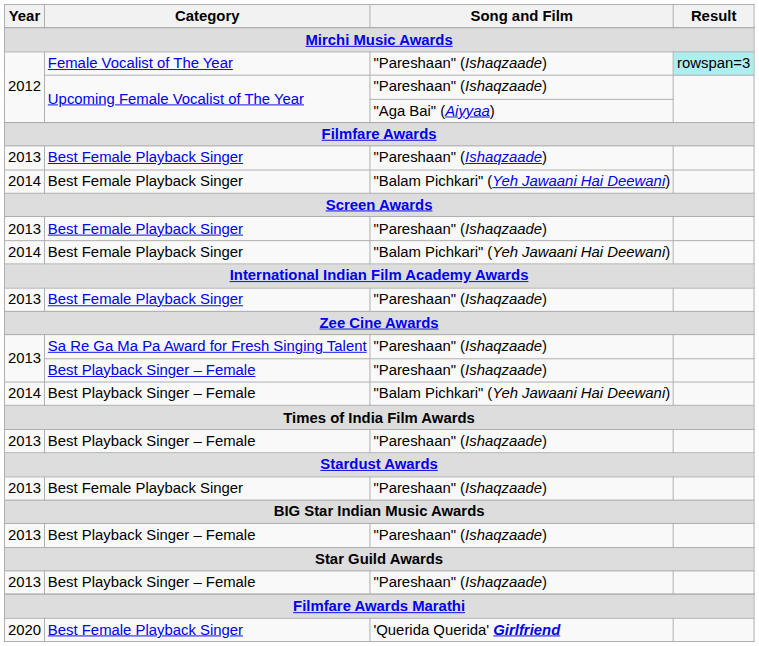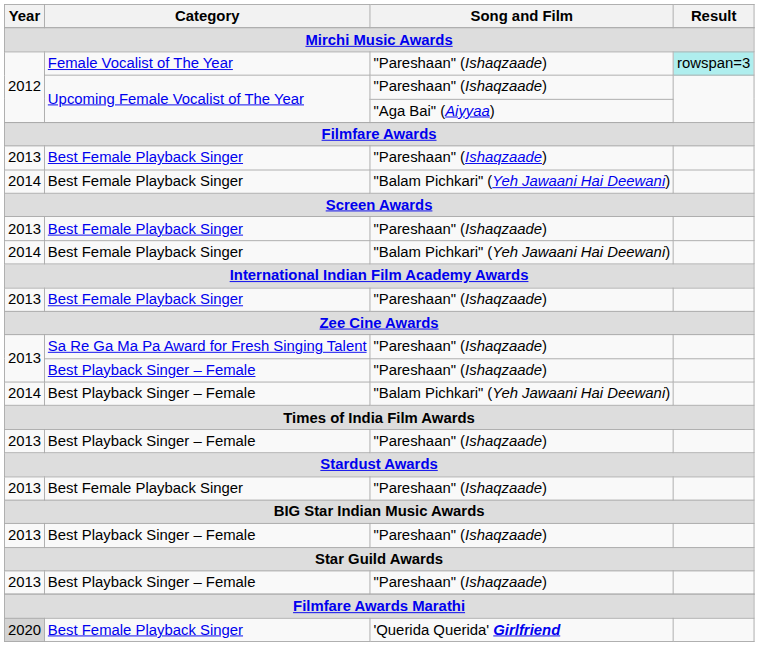Best Female Playback Singer / 'Querida Querida' Girlfriend | Year: no background -> lightgrey background
